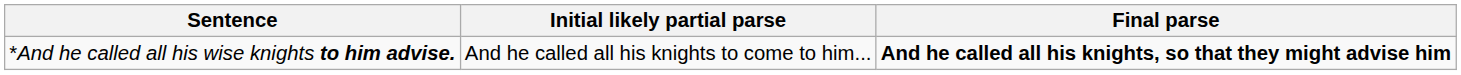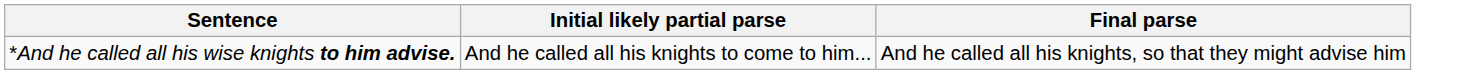row 2 | Final parse: bold -> normal
